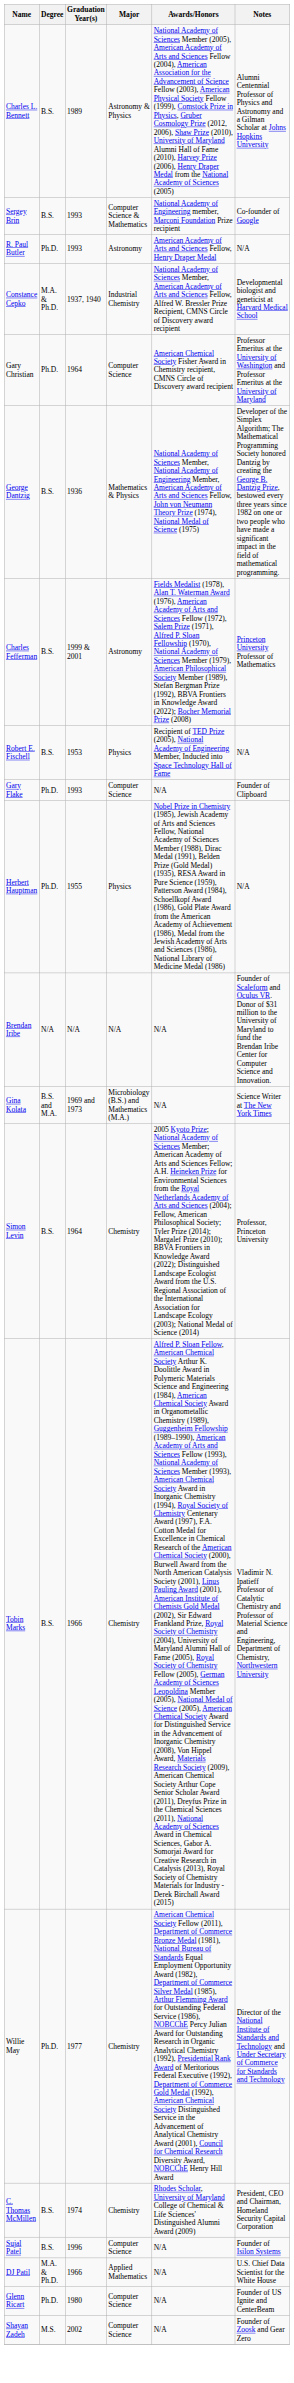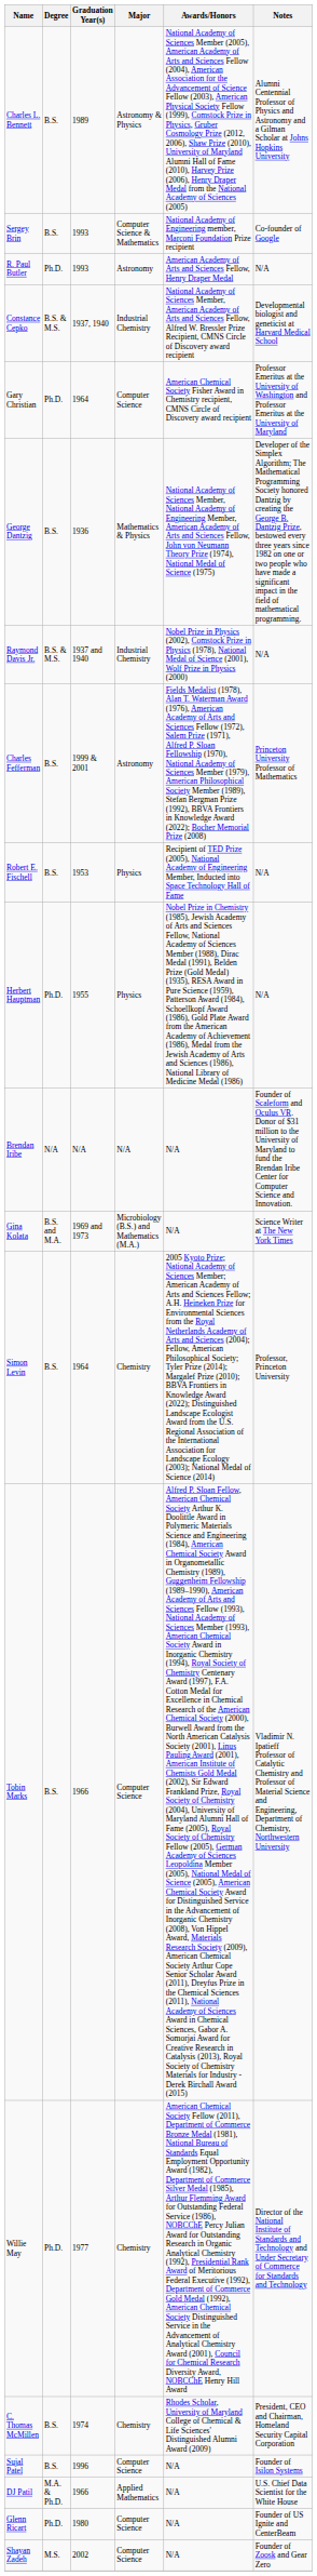Constance Cepko | Degree: M.A. & Ph.D. -> B.S. & M.S.
+ row: Raymond Davis Jr. | B.S. & M.S. | 1937 and 1940 | Industrial Chemistry | Nobel Prize in Physics (2002), Comstock Prize in Physics (1978), National Medal of Science (2001), Wolf Prize in Physics (2000) | N/A
- row: Gary Flake | Ph.D. | 1993 | Computer Science | N/A | Founder of Clipboard
Tobin Marks | Major: Chemistry -> Computer Science
